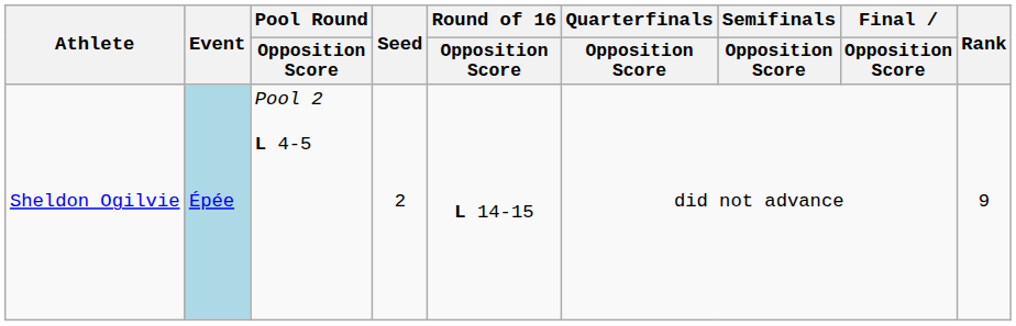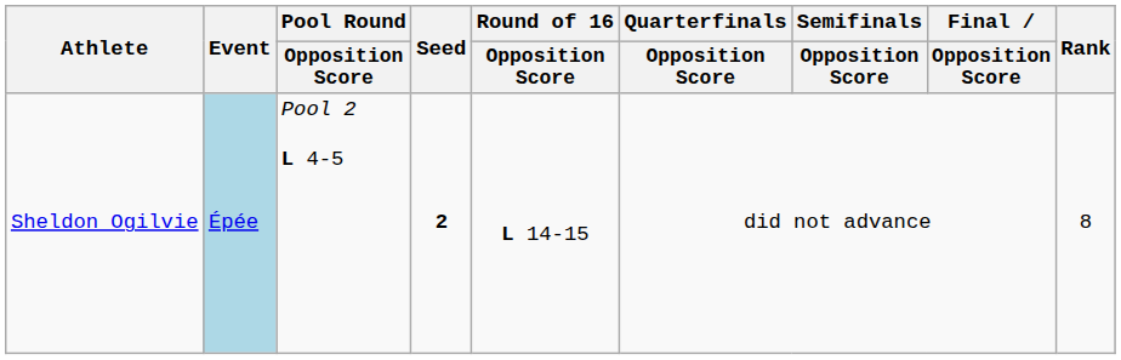Sheldon Ogilvie | Seed: normal -> bold
Sheldon Ogilvie | Rank: 9 -> 8
